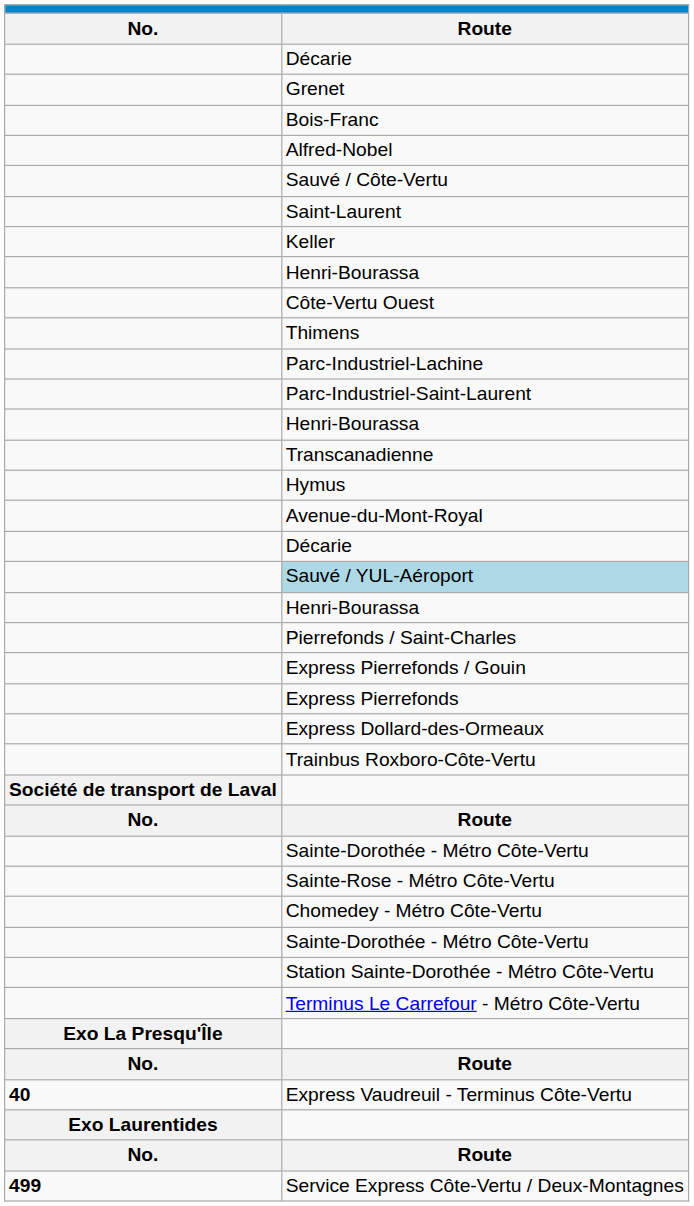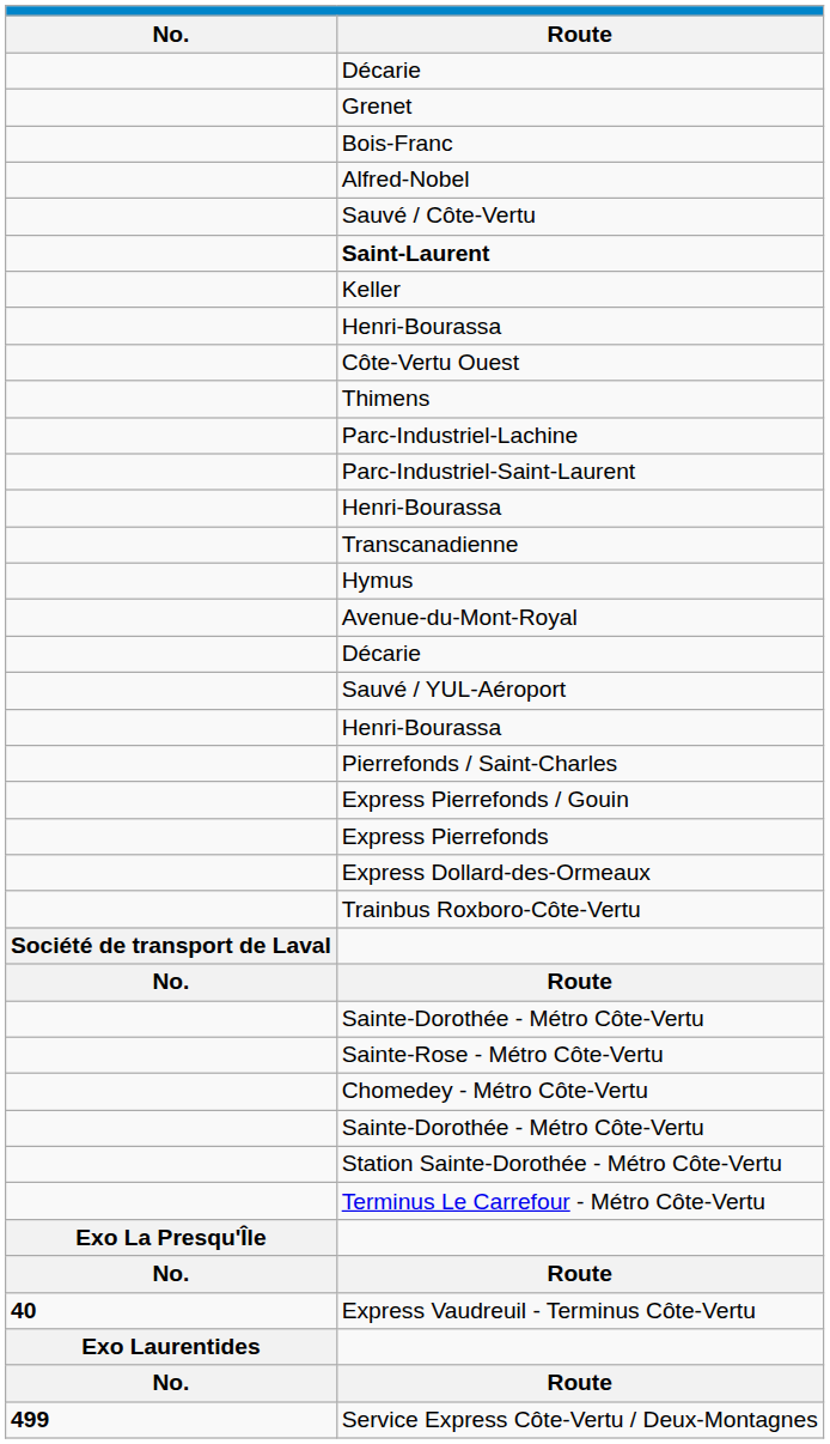Saint-Laurent | Route: normal -> bold
Sauvé / YUL-Aéroport | Route: lightblue background -> no background
